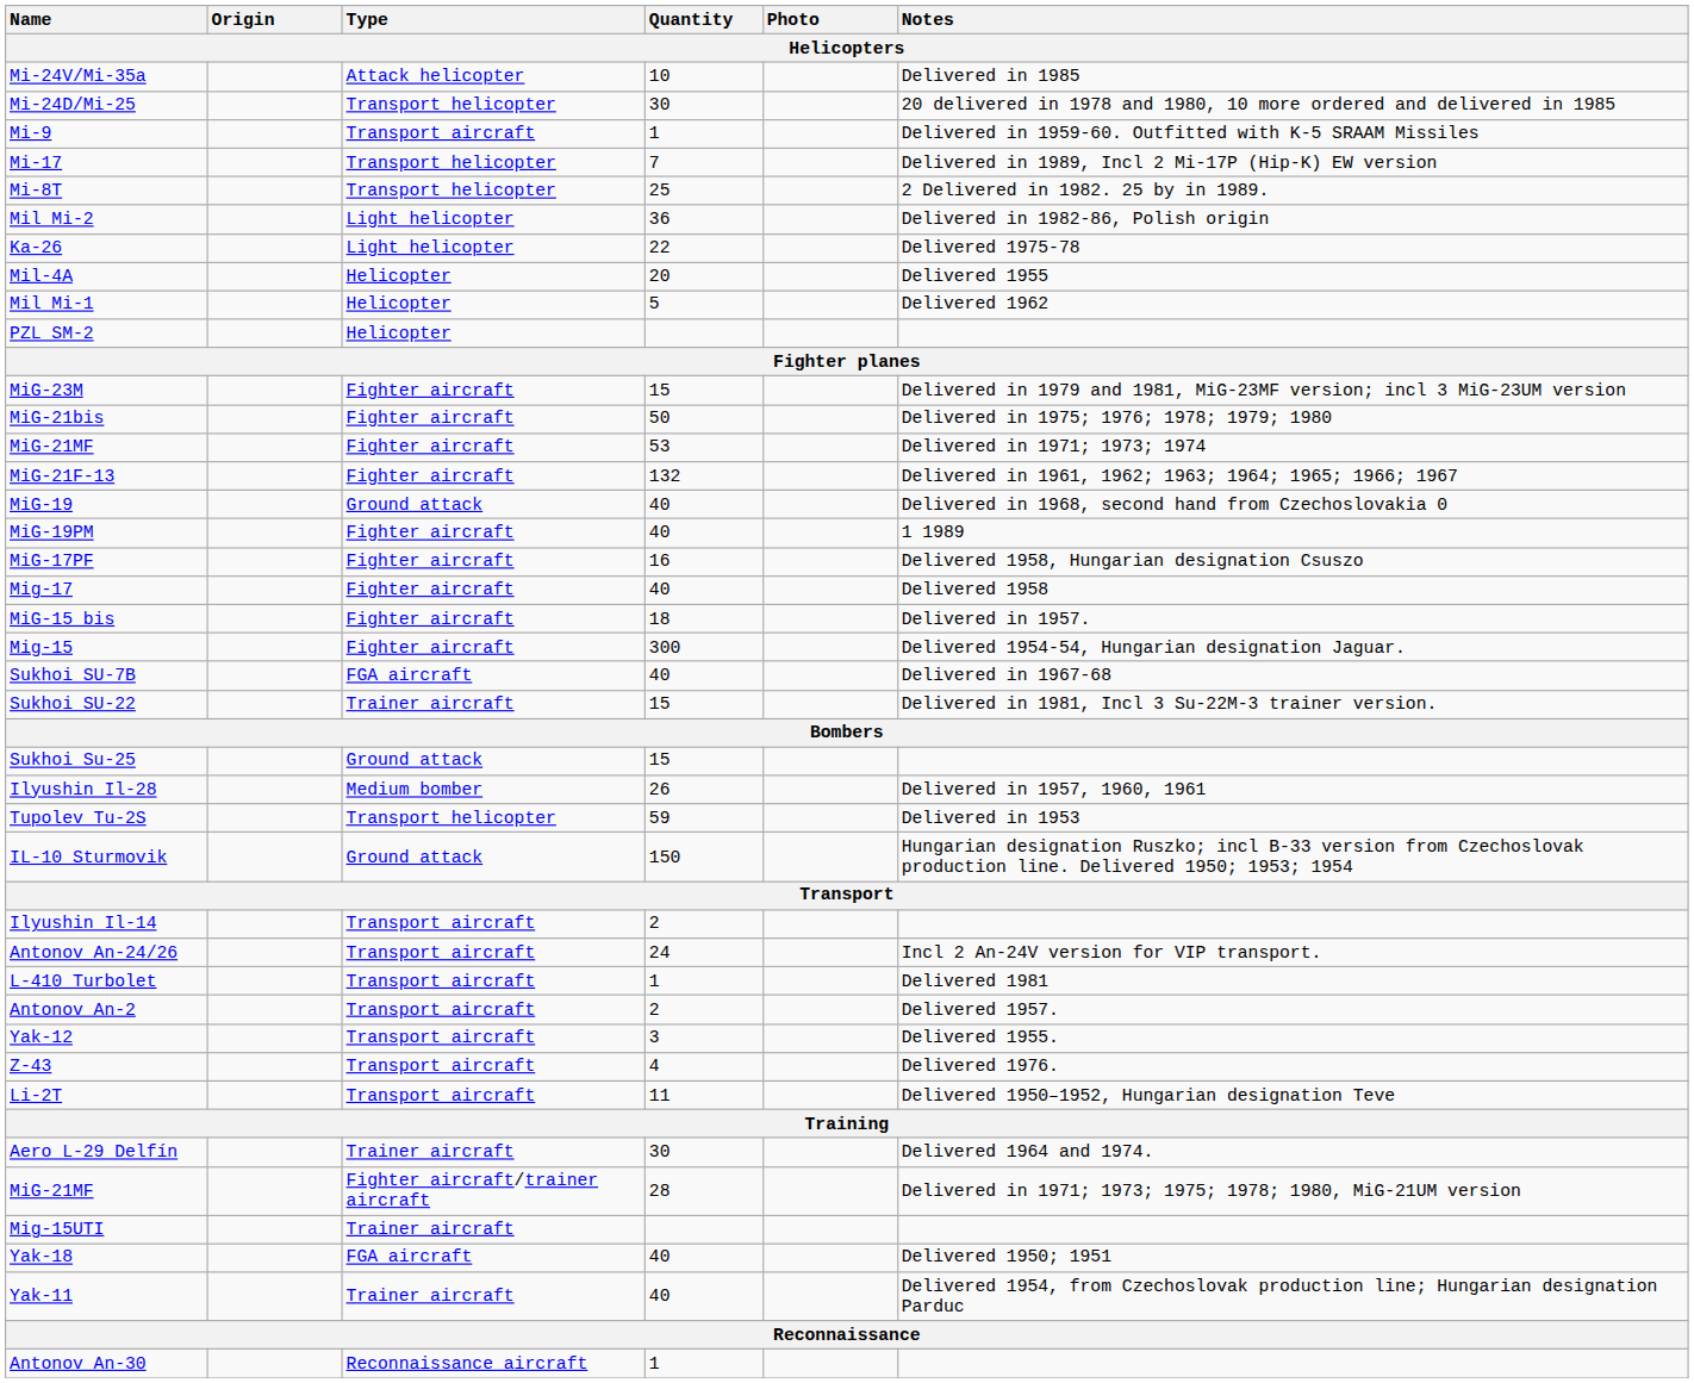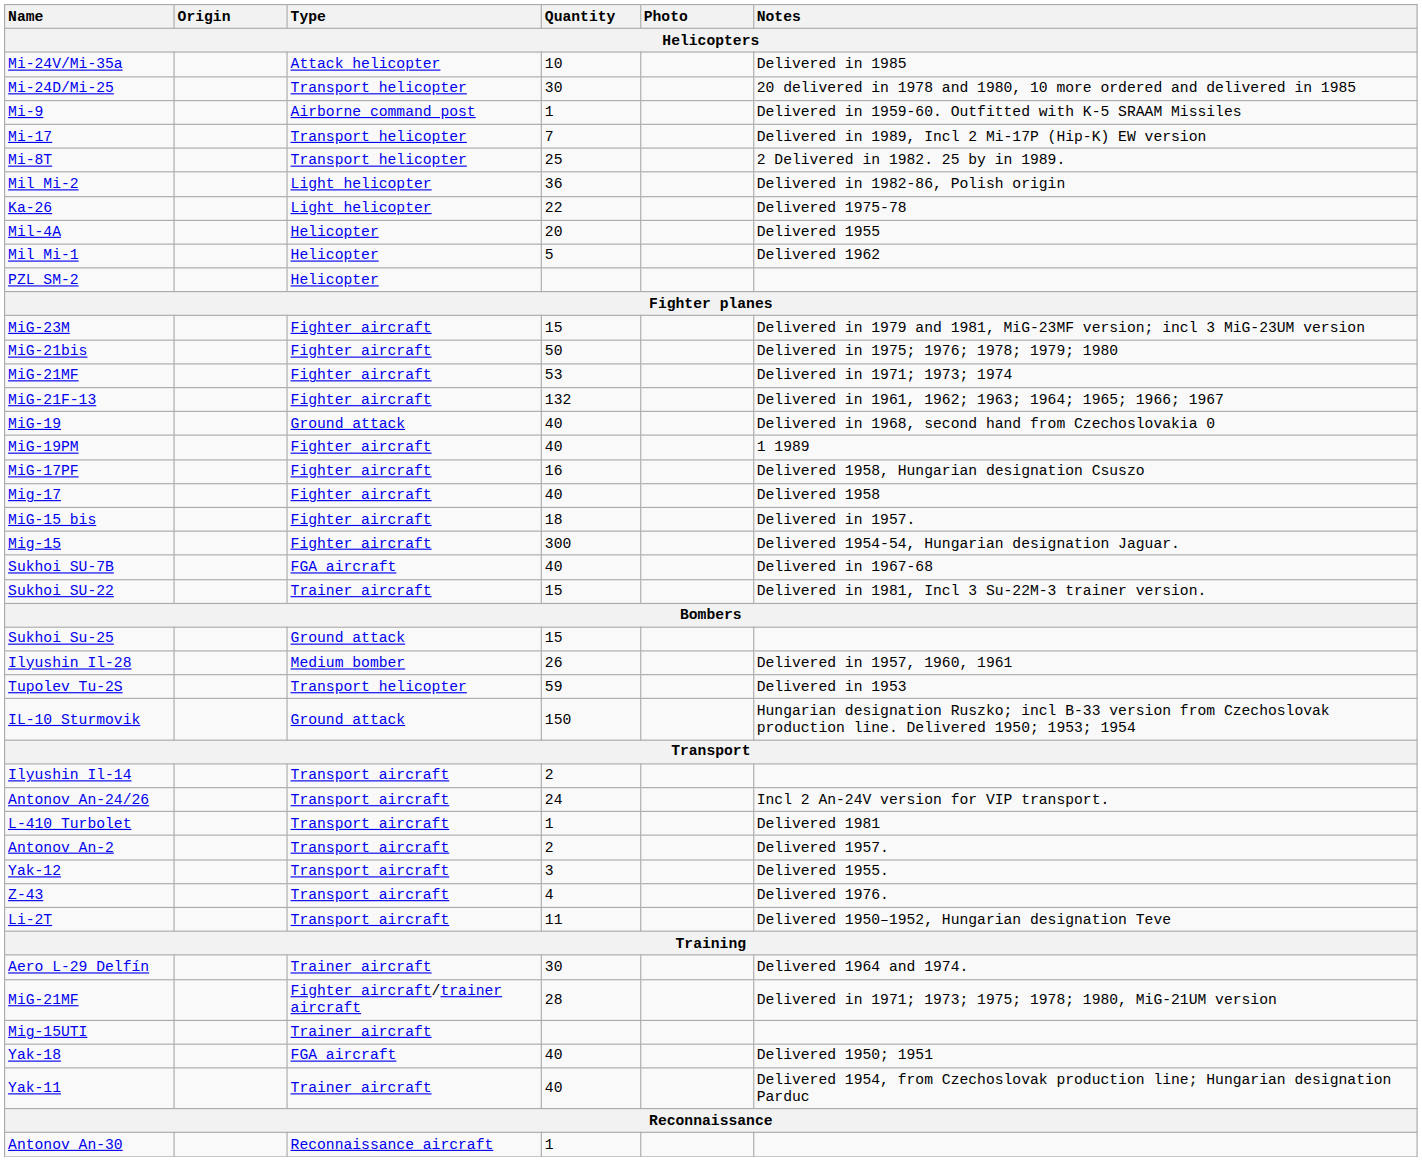Mi-9 | Type: Transport aircraft -> Airborne command post
